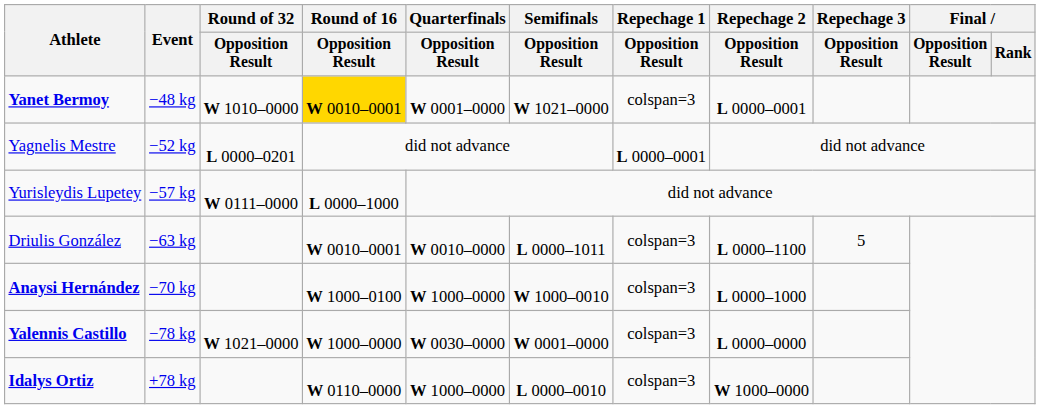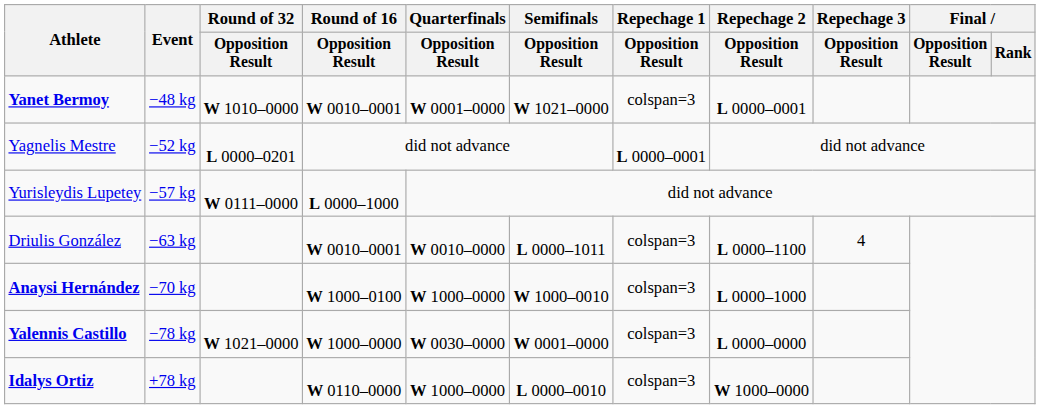Yanet Bermoy | Round of 16 / Opposition Result: gold background -> no background
Driulis González | Repechage 3 / Opposition Result: 5 -> 4
